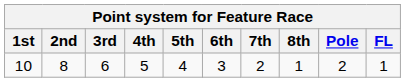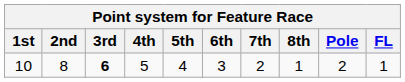10 | 3rd: normal -> bold
